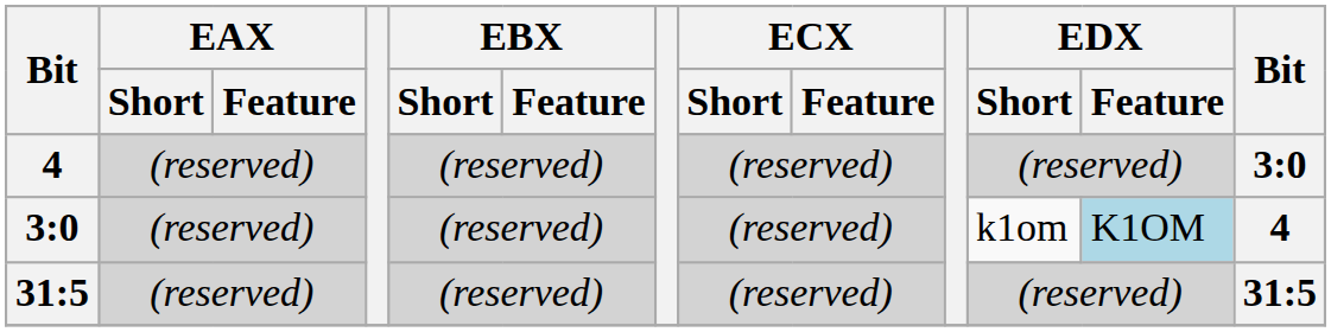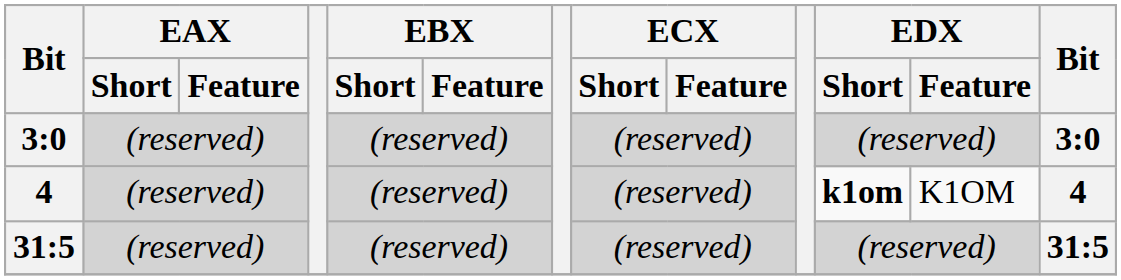row 3 | column 1: 4 -> 3:0
row 4 | column 1: 3:0 -> 4
row 4 | EDX / Short: normal -> bold
row 4 | EDX / Feature: lightblue background -> no background
